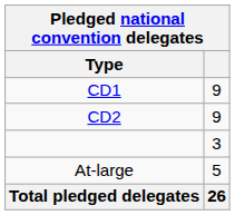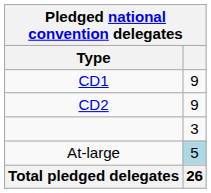At-large | column 2: no background -> lightblue background
